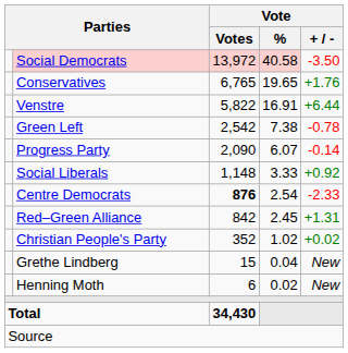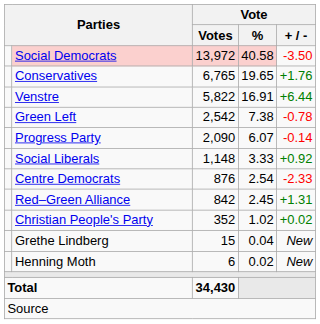Centre Democrats | Vote / Votes: bold -> normal
